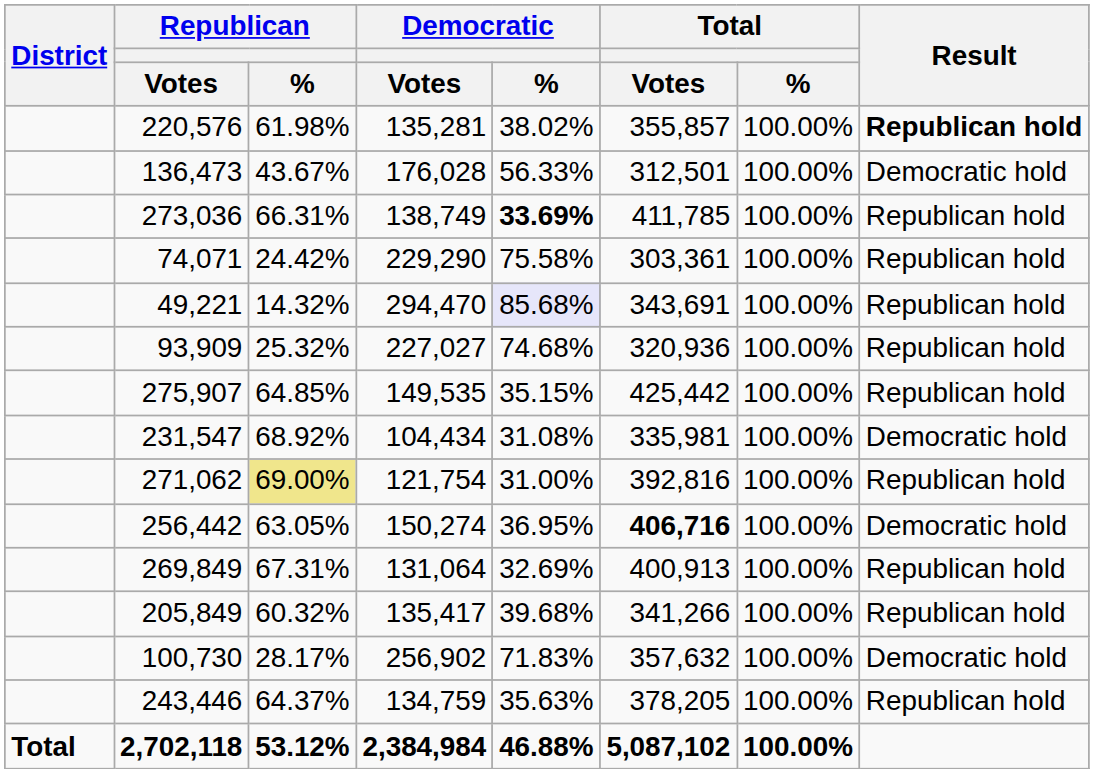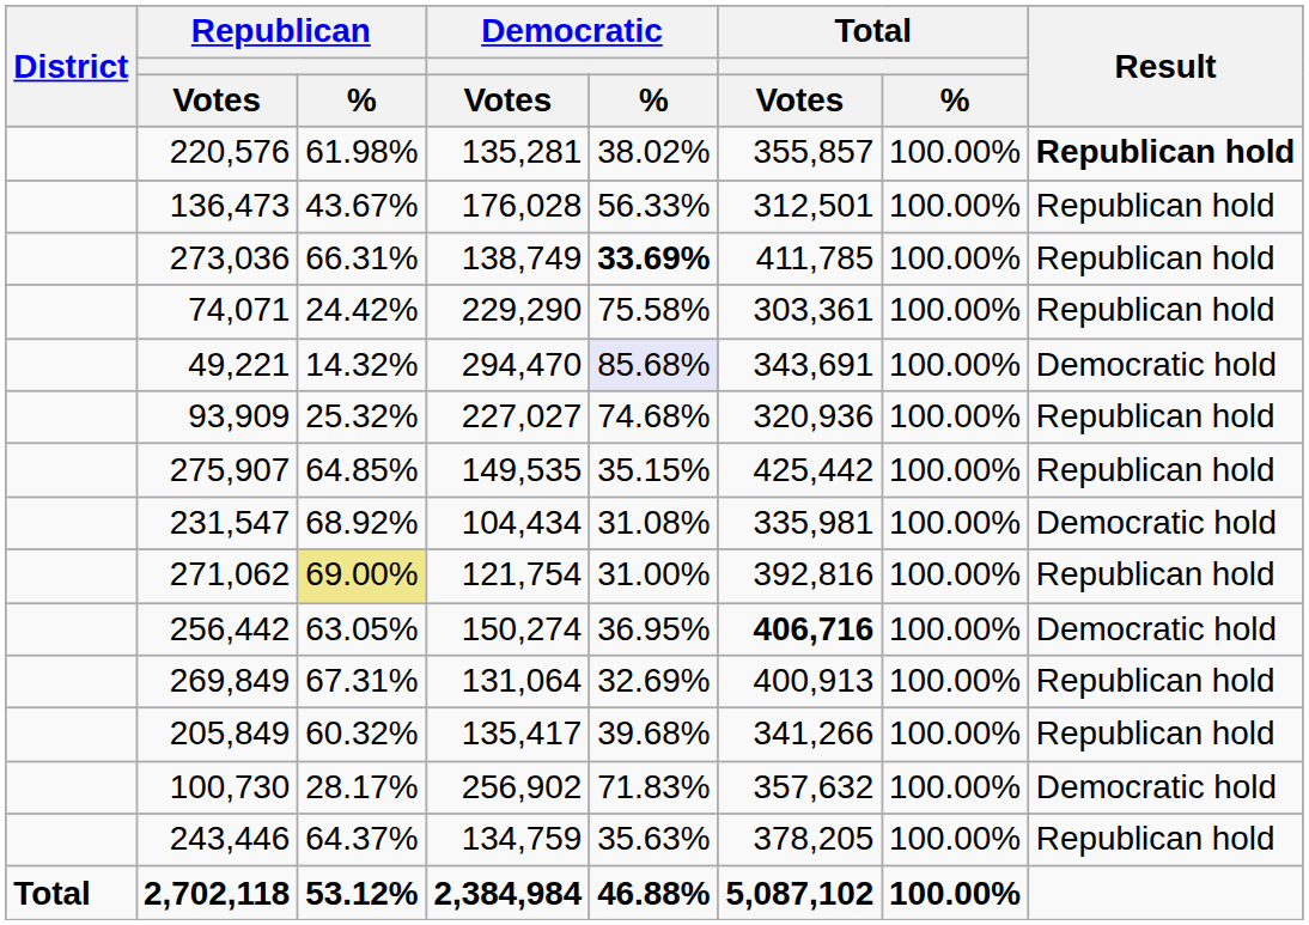136,473 | Result: Democratic hold -> Republican hold
49,221 | Result: Republican hold -> Democratic hold
